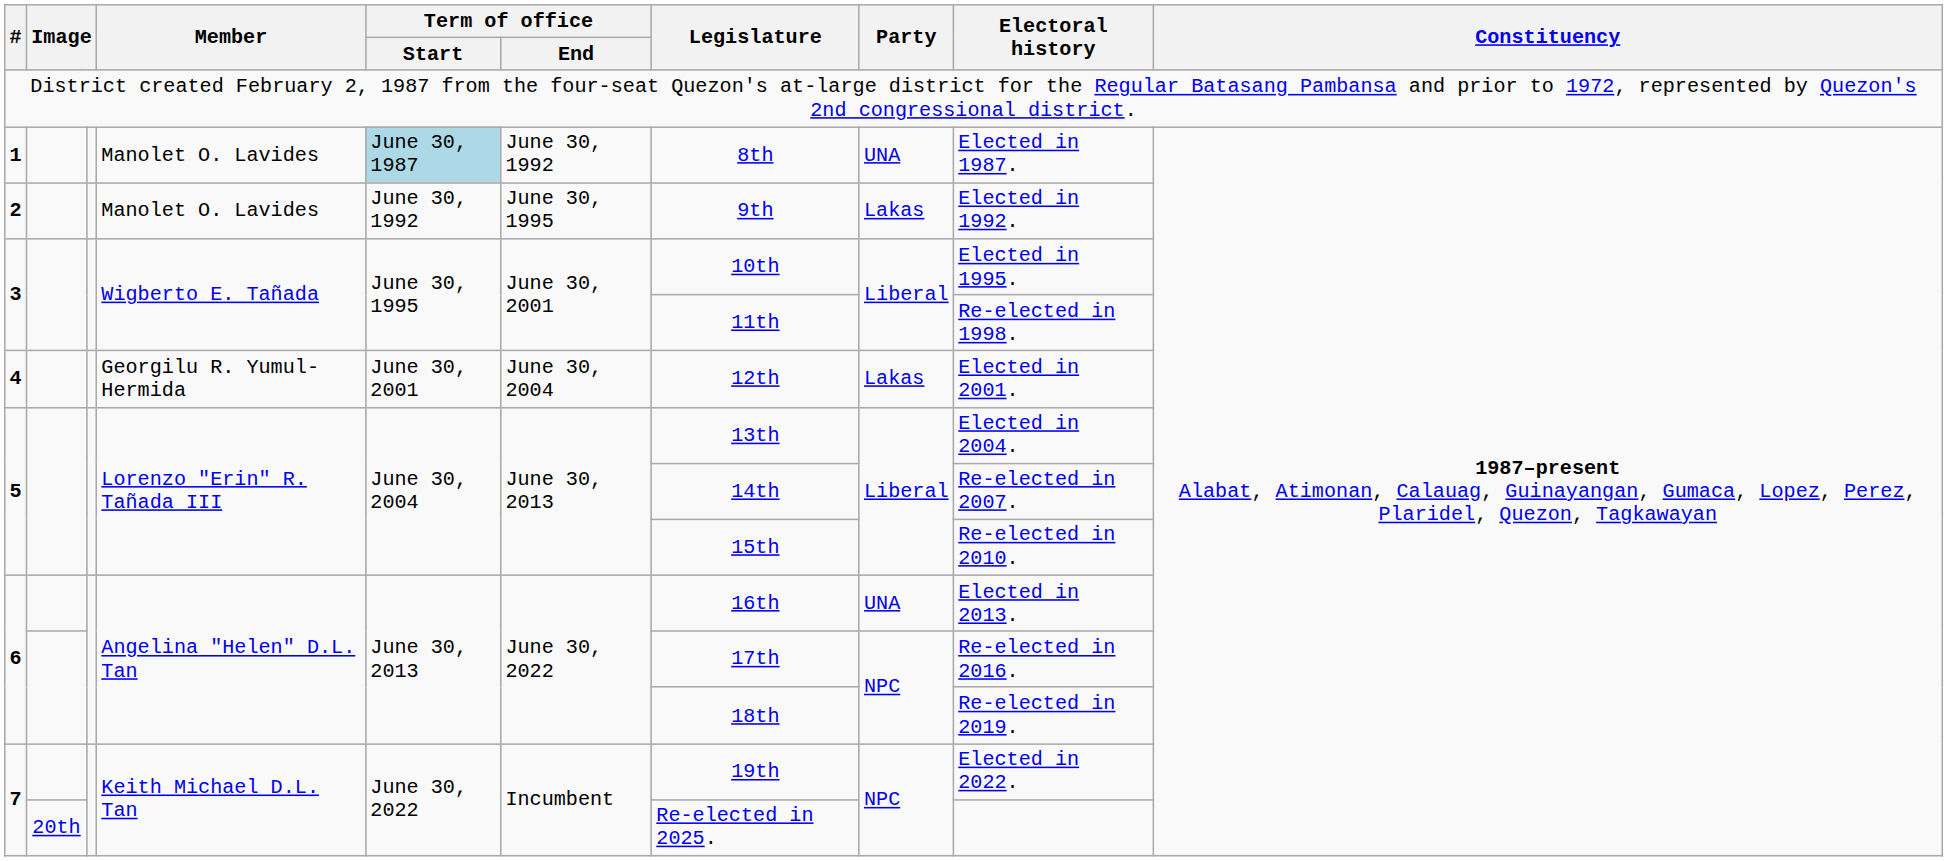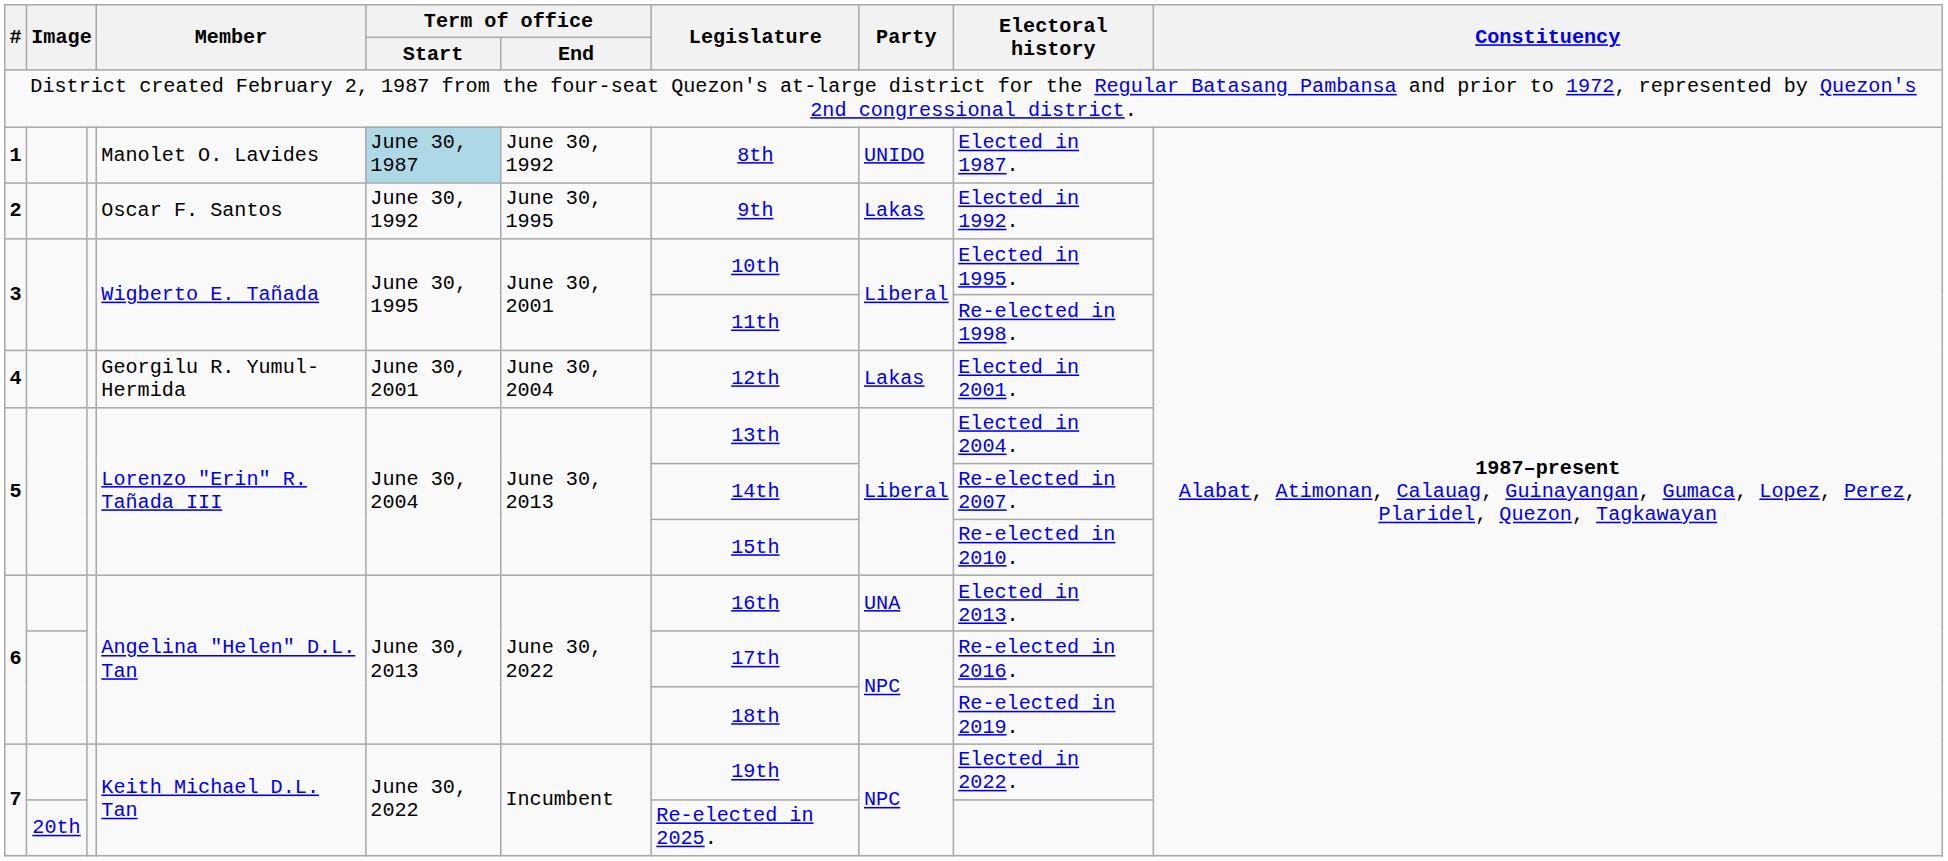1 | Party: UNA -> UNIDO
2 | Member: Manolet O. Lavides -> Oscar F. Santos
